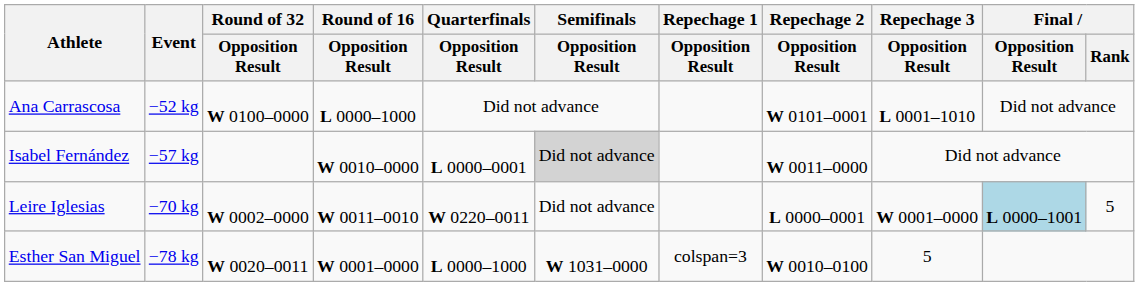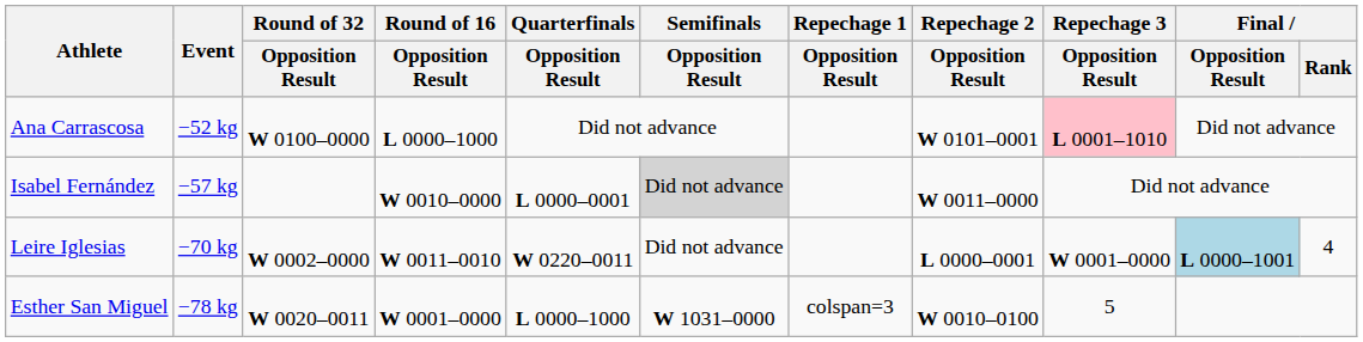Ana Carrascosa | Repechage 3 / Opposition Result: no background -> pink background
Leire Iglesias | Final / Rank: 5 -> 4
